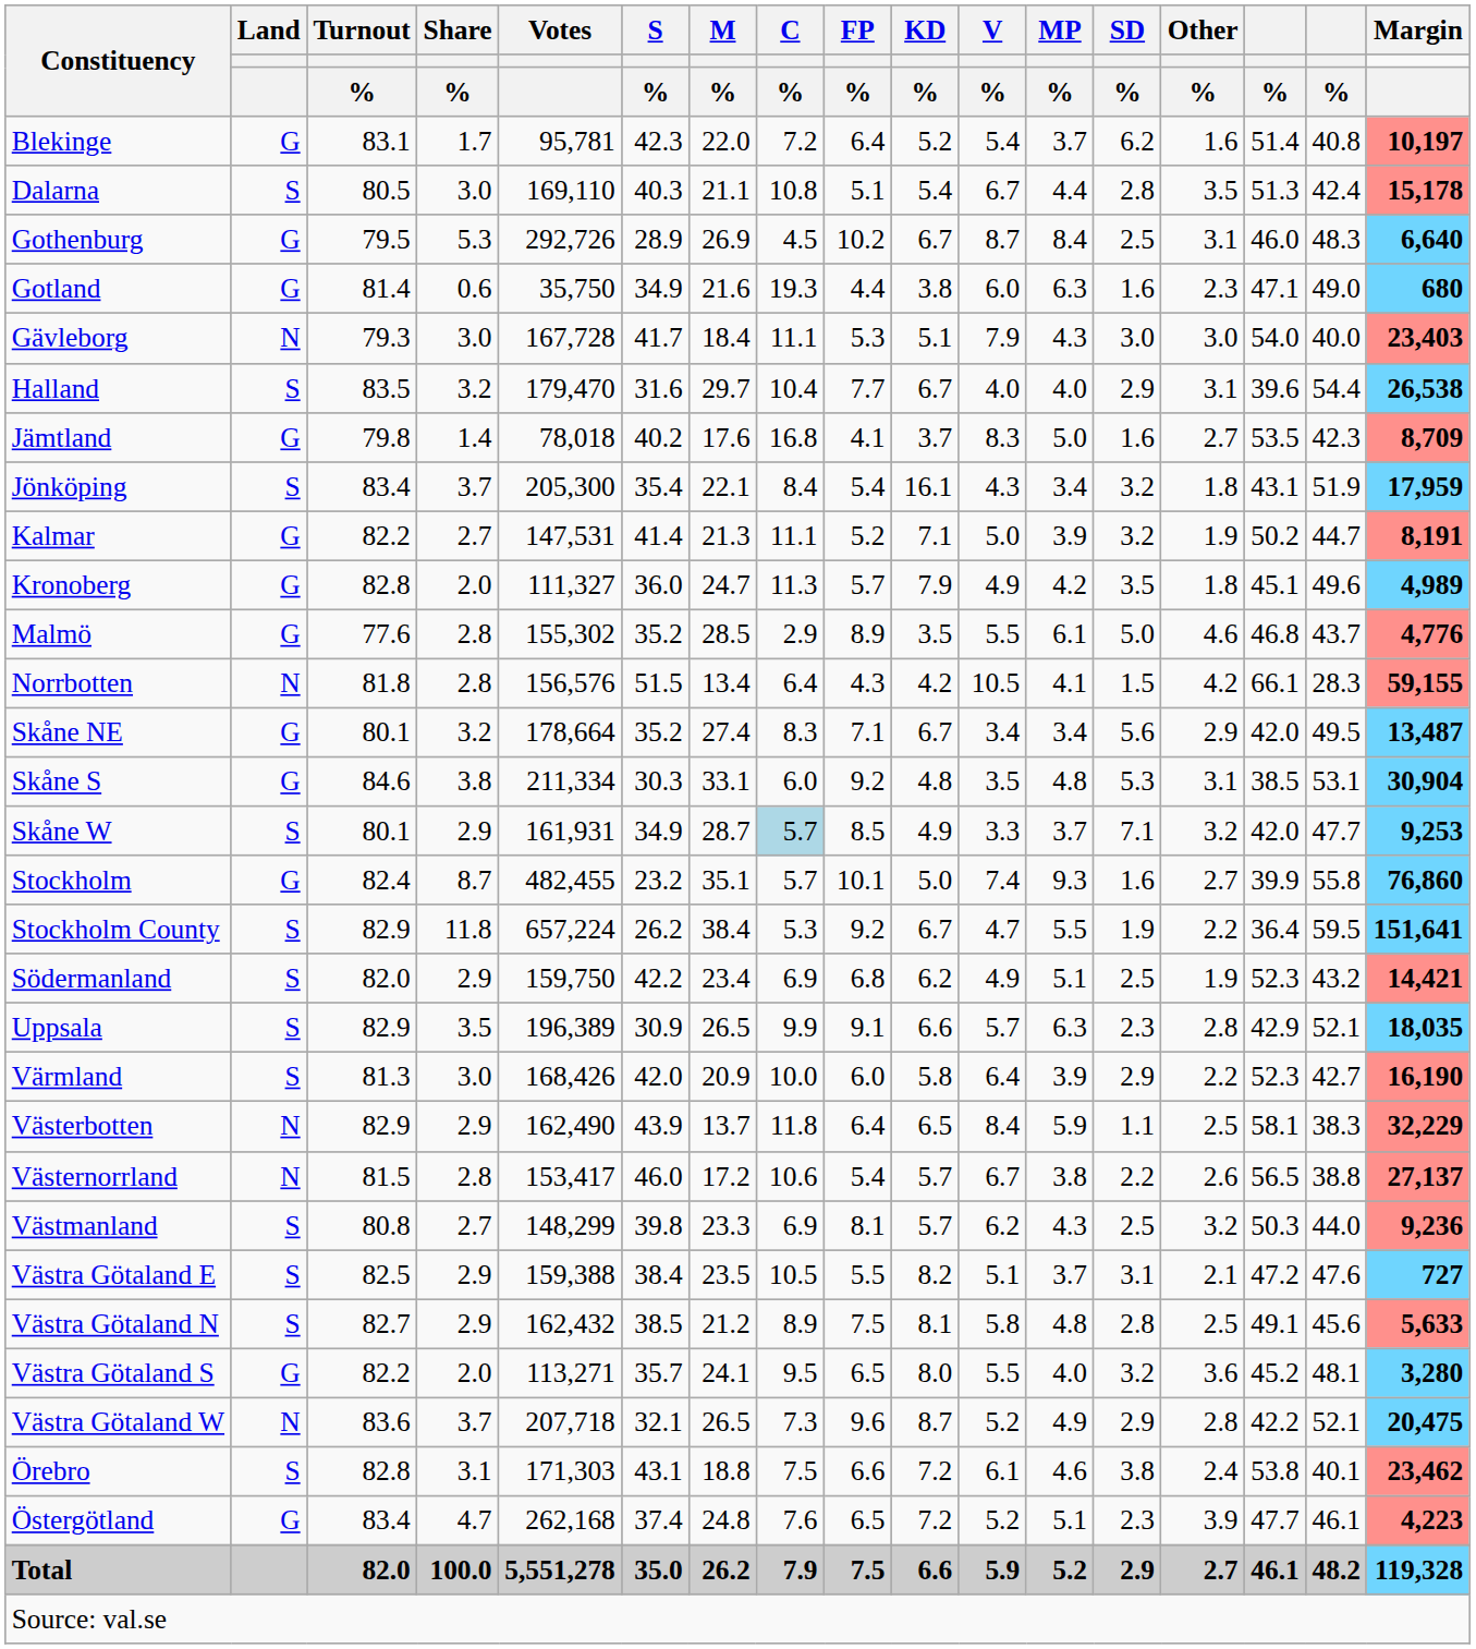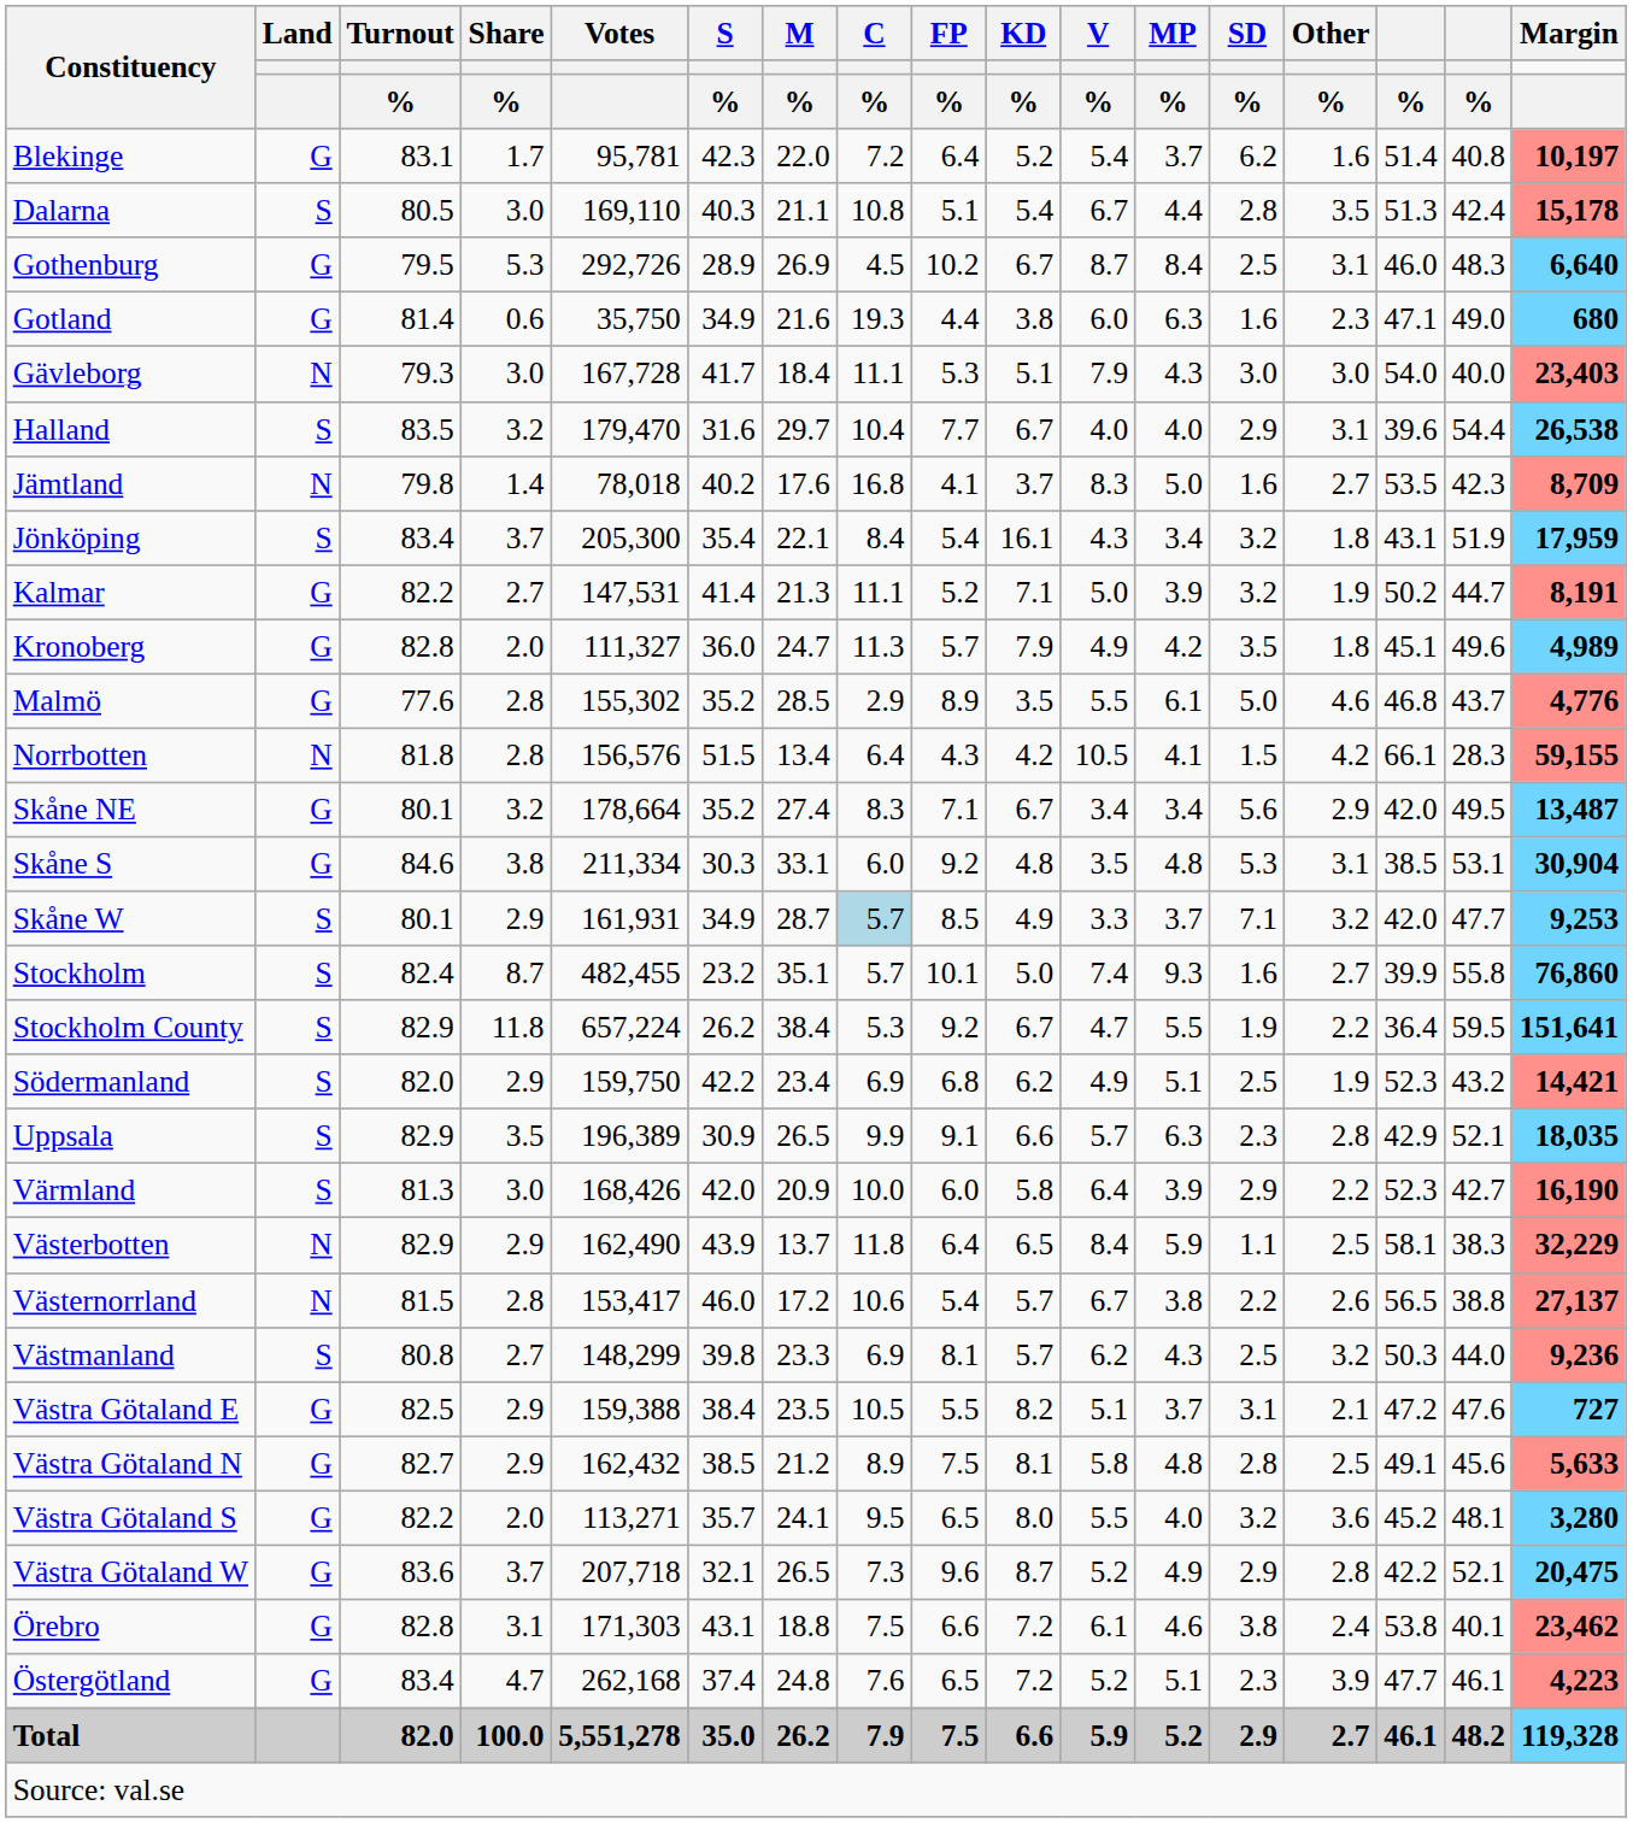Jämtland | Land: G -> N
Stockholm | Land: G -> S
Västra Götaland E | Land: S -> G
Västra Götaland N | Land: S -> G
Västra Götaland W | Land: N -> G
Örebro | Land: S -> G
